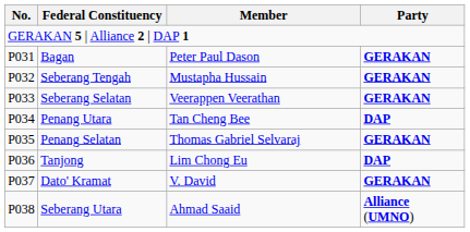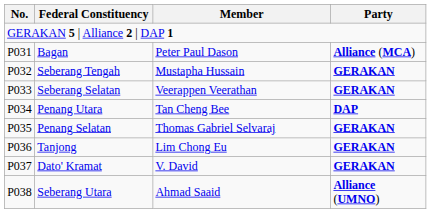Bagan | Party: GERAKAN -> Alliance (MCA)
Tanjong | Party: DAP -> GERAKAN
